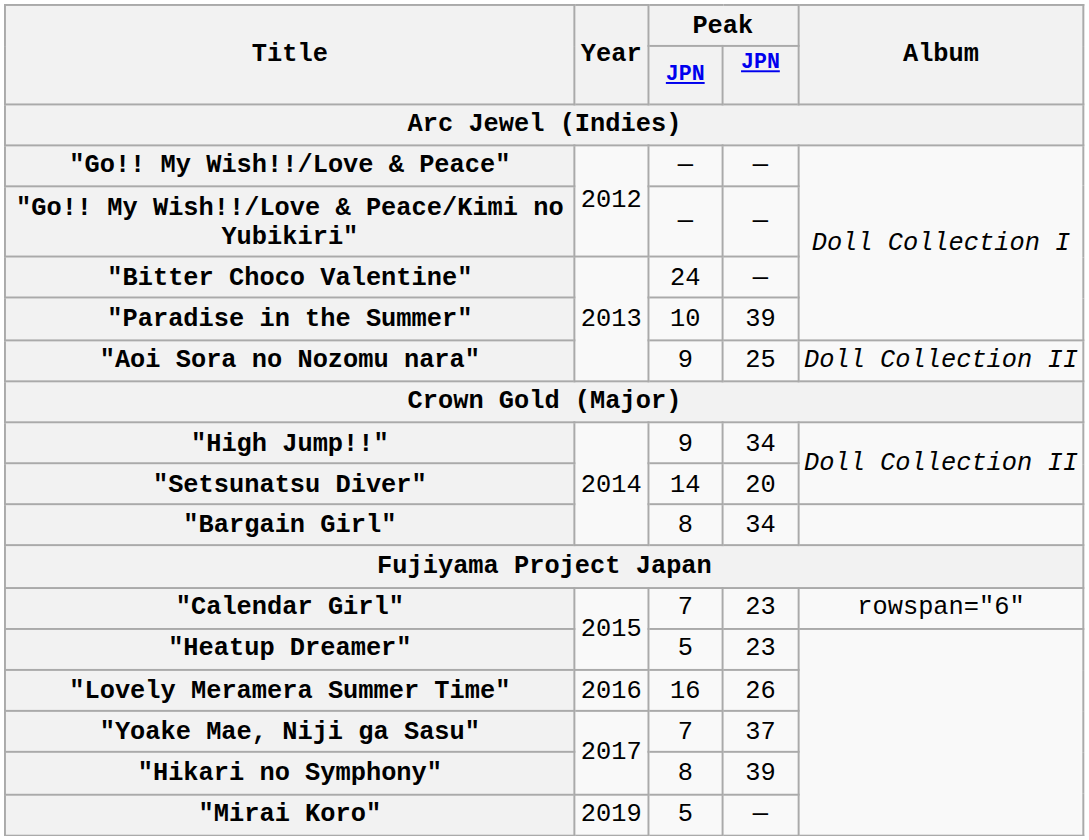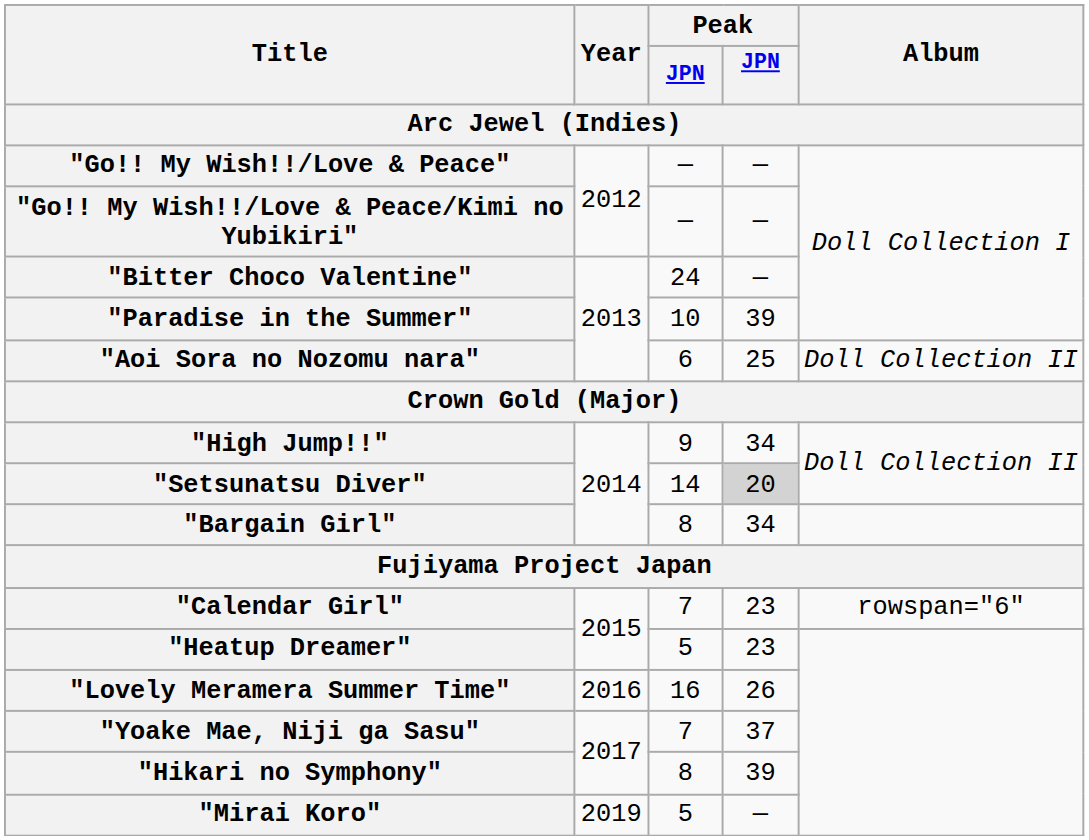"Aoi Sora no Nozomu nara" | column 3: 9 -> 6
"Setsunatsu Diver" | column 4: no background -> lightgrey background
